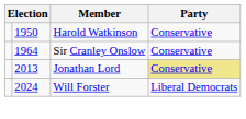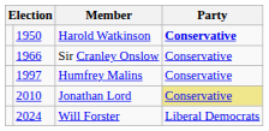Harold Watkinson | Party: normal -> bold
Sir Cranley Onslow | column 2: 1964 -> 1966
+ row: 1997 | Humfrey Malins | Conservative
Jonathan Lord | column 2: 2013 -> 2010
